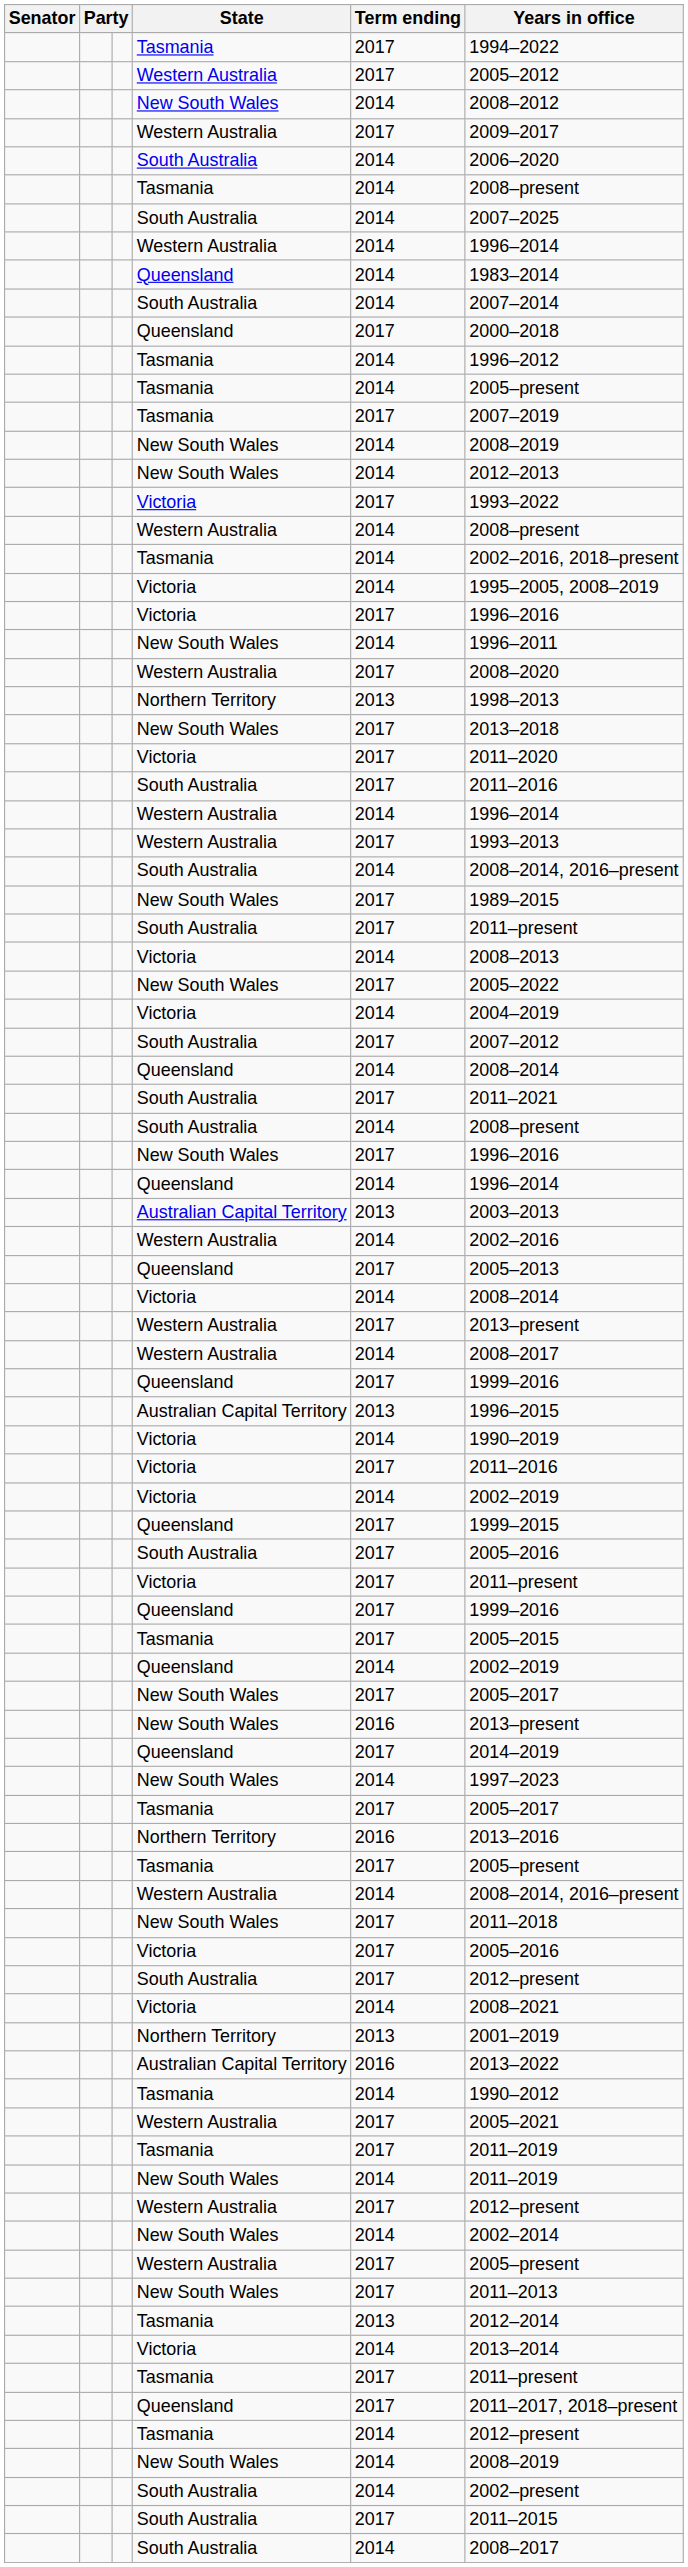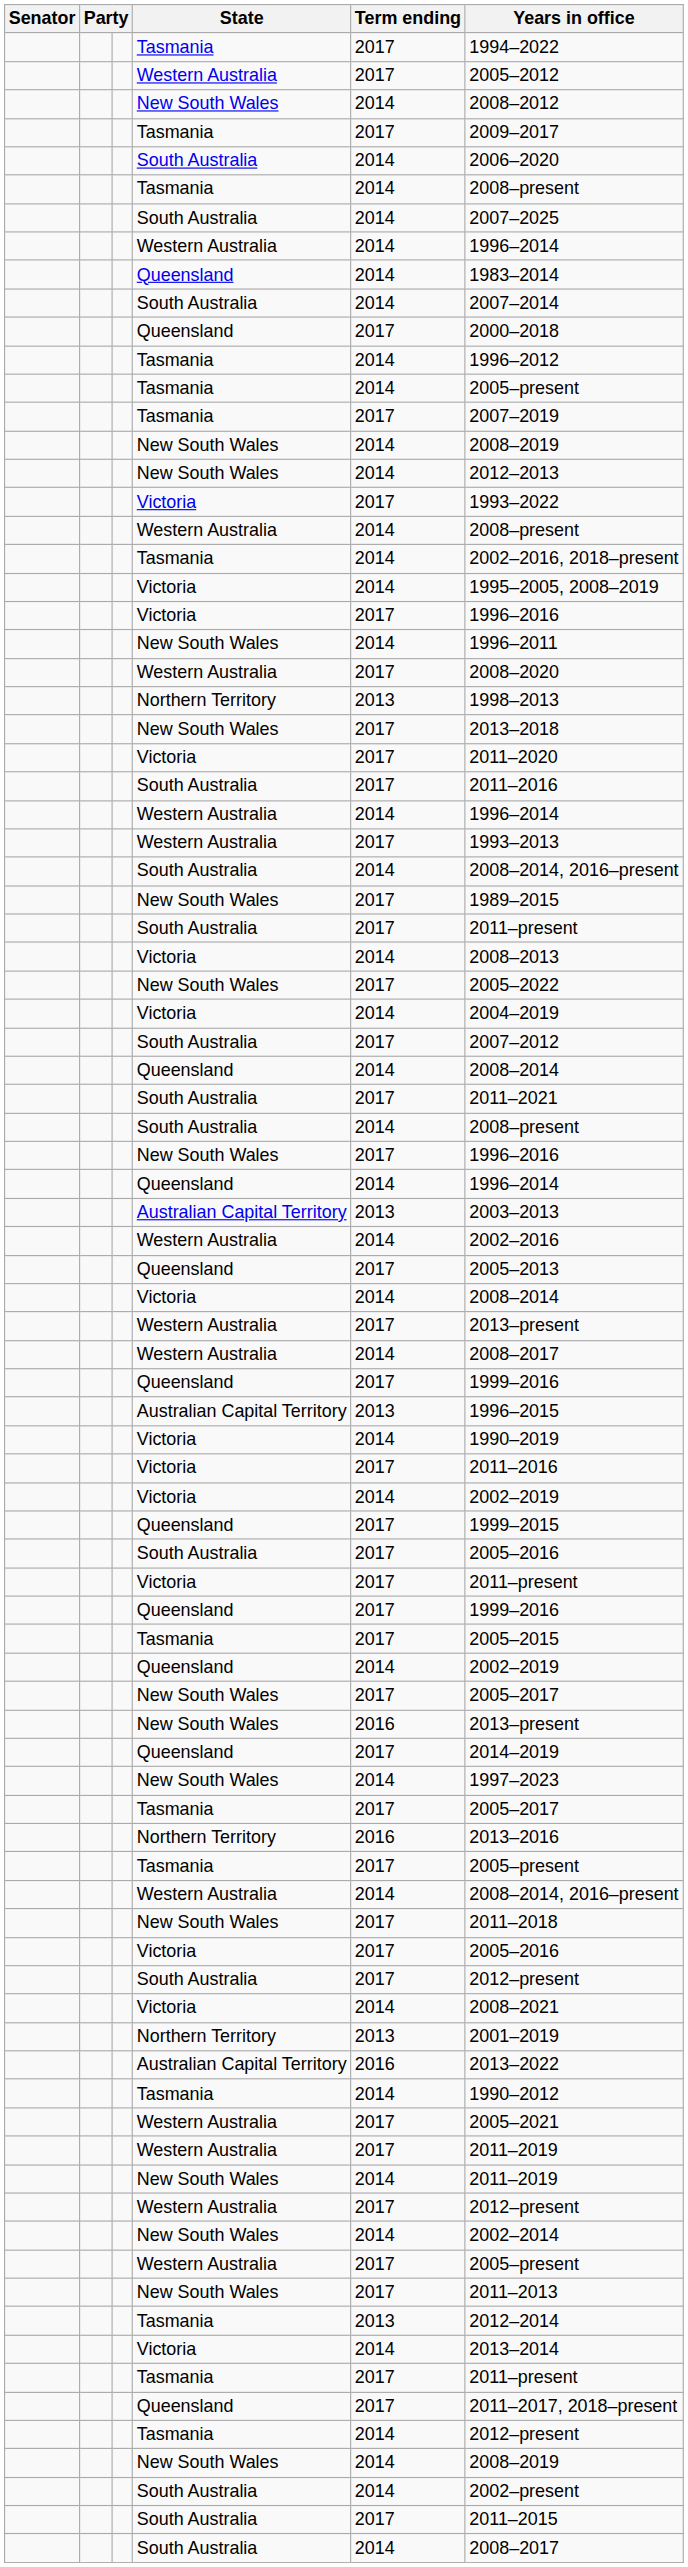row 5 | State: Western Australia -> Tasmania
row 76 | State: Tasmania -> Western Australia
